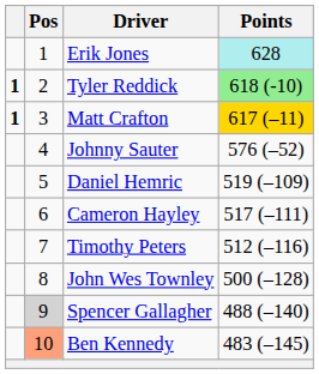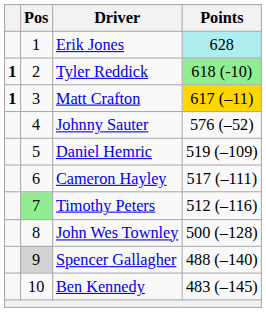Timothy Peters | Pos: no background -> lightgreen background
Ben Kennedy | Pos: lightsalmon background -> no background
